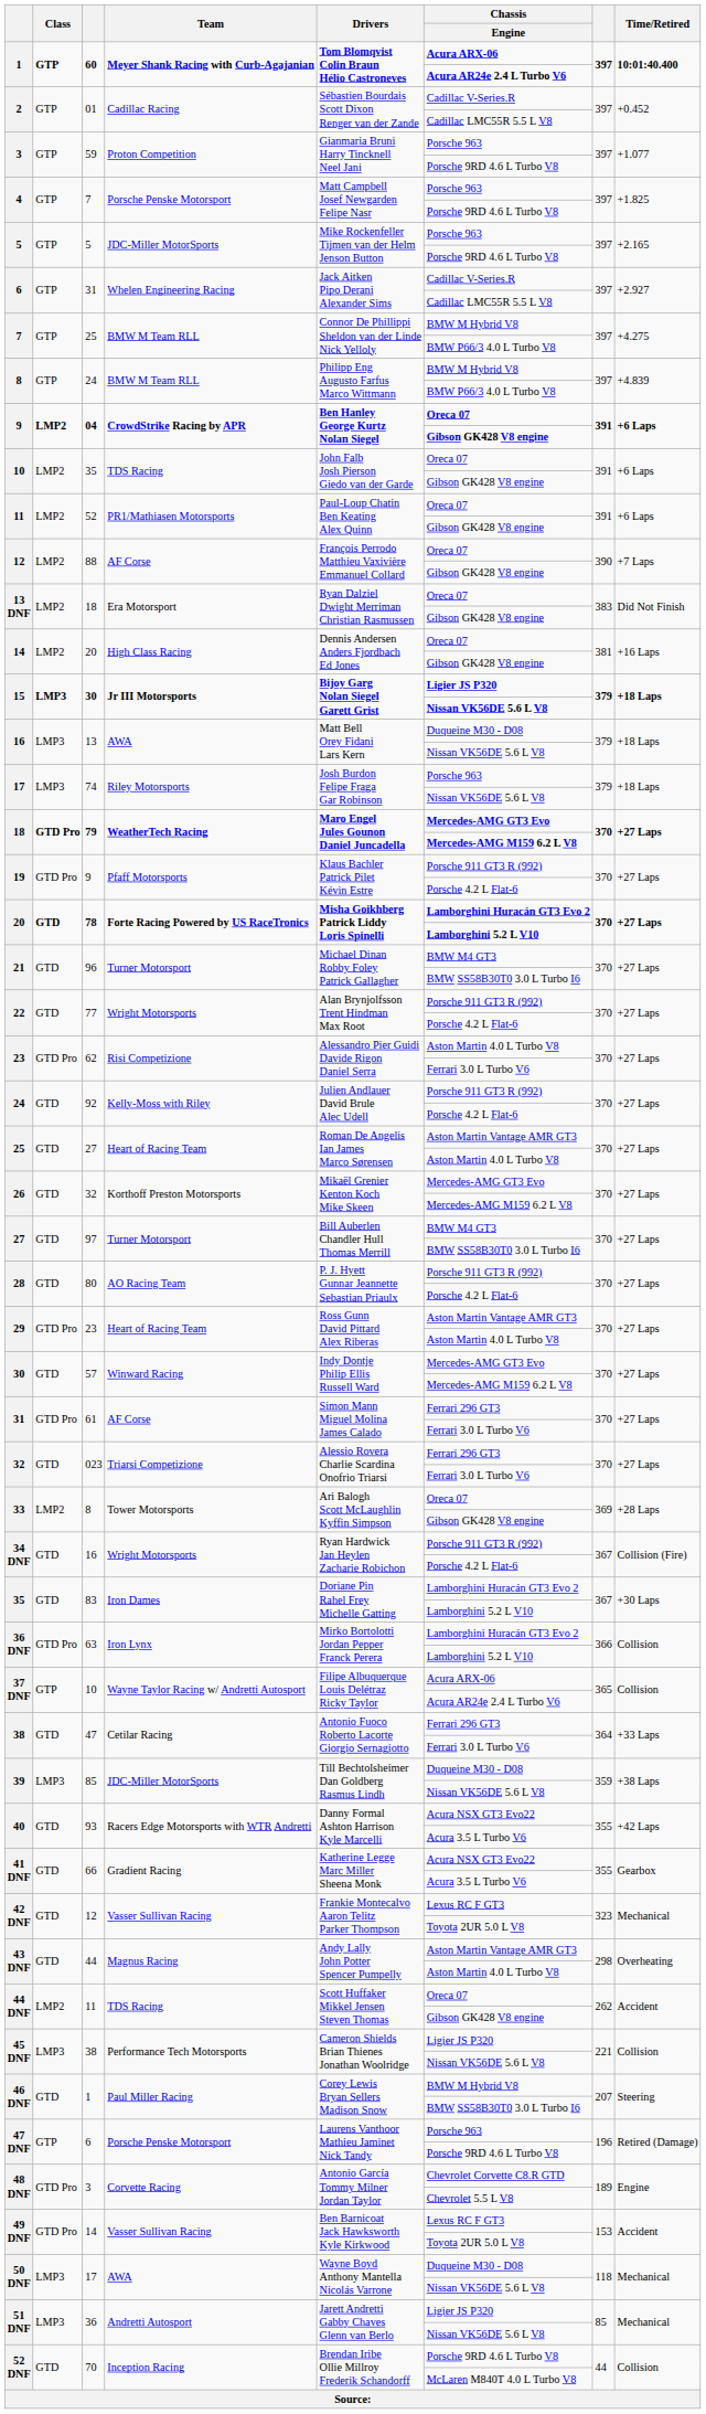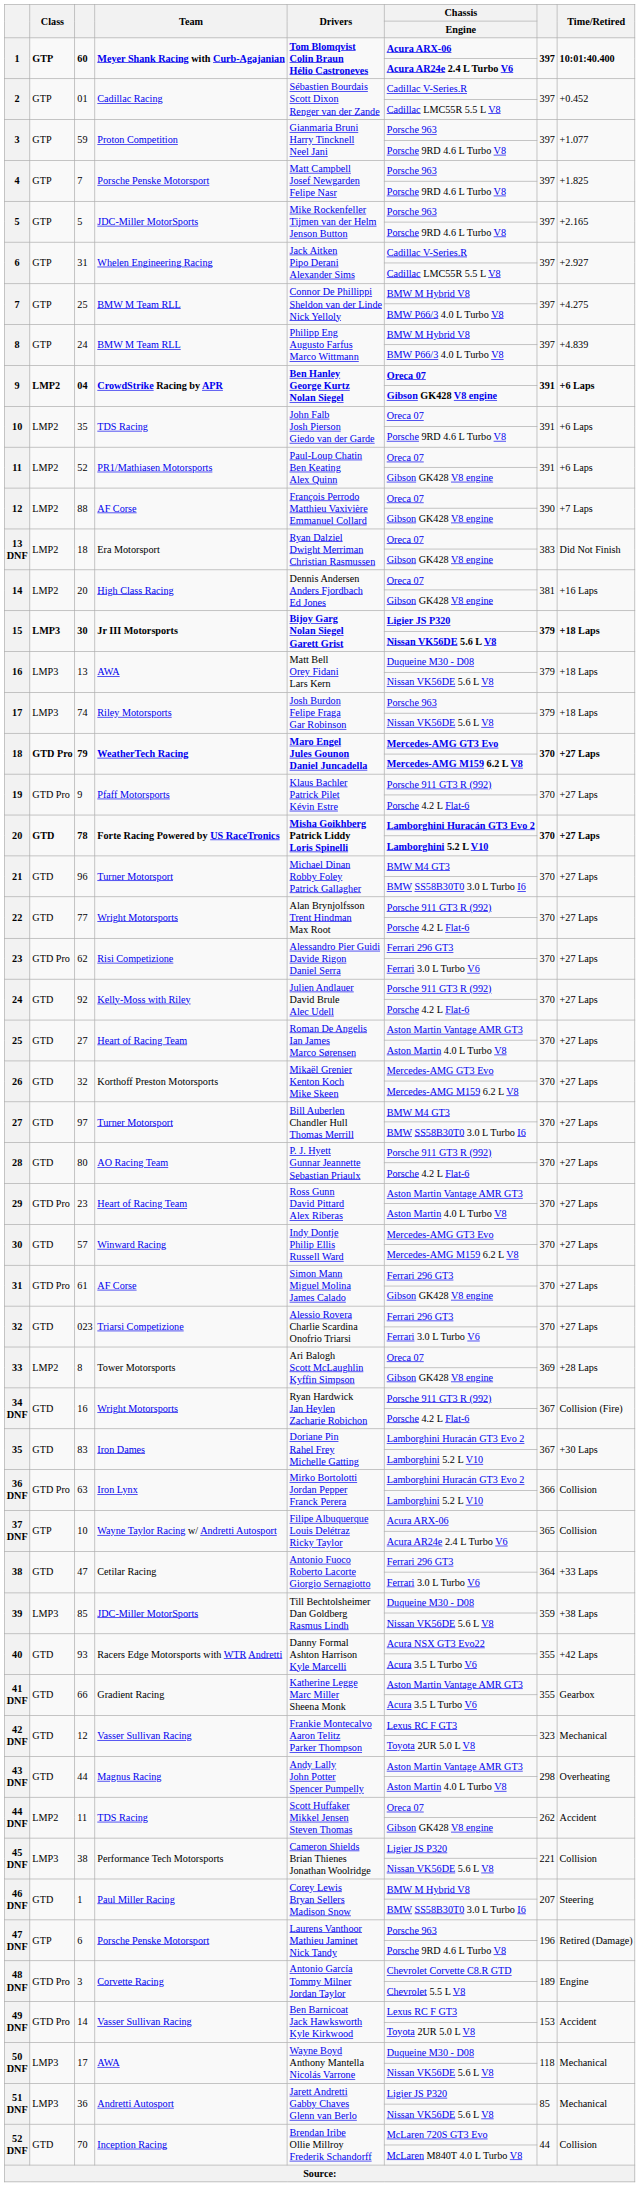row 22 | Chassis / Engine: Gibson GK428 V8 engine -> Porsche 9RD 4.6 L Turbo V8
row 47 | Chassis / Engine: Aston Martin 4.0 L Turbo V8 -> Ferrari 296 GT3
row 64 | Chassis / Engine: Ferrari 3.0 L Turbo V6 -> Gibson GK428 V8 engine
row 83 | Chassis / Engine: Acura NSX GT3 Evo22 -> Aston Martin Vantage AMR GT3
row 105 | Chassis / Engine: Porsche 9RD 4.6 L Turbo V8 -> McLaren 720S GT3 Evo
